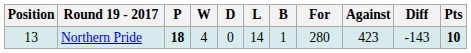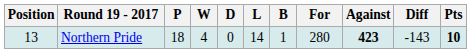Northern Pride | P: bold -> normal
Northern Pride | Against: normal -> bold
